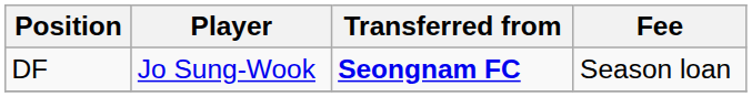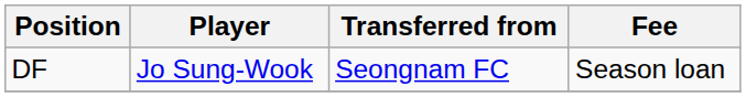DF | Transferred from: bold -> normal
